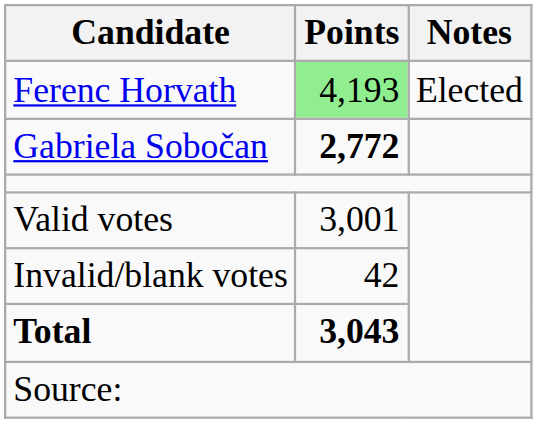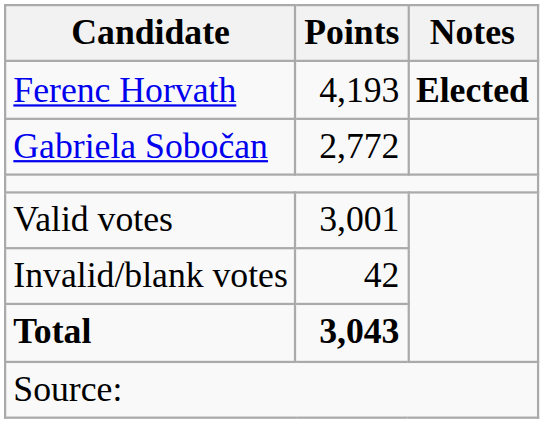Ferenc Horvath | Points: lightgreen background -> no background
Ferenc Horvath | Notes: normal -> bold
Gabriela Sobočan | Points: bold -> normal
